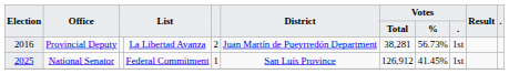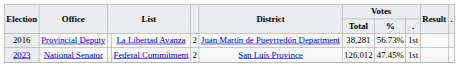National Senator | Election: 2025 -> 2023
National Senator | column 5: 1 -> 2
National Senator | Votes / Total: 126,912 -> 126,012
National Senator | Votes / %: 41.45% -> 47.45%
